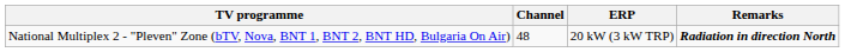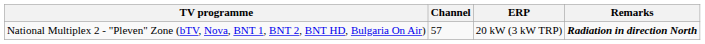row 2 | Channel: 48 -> 57
